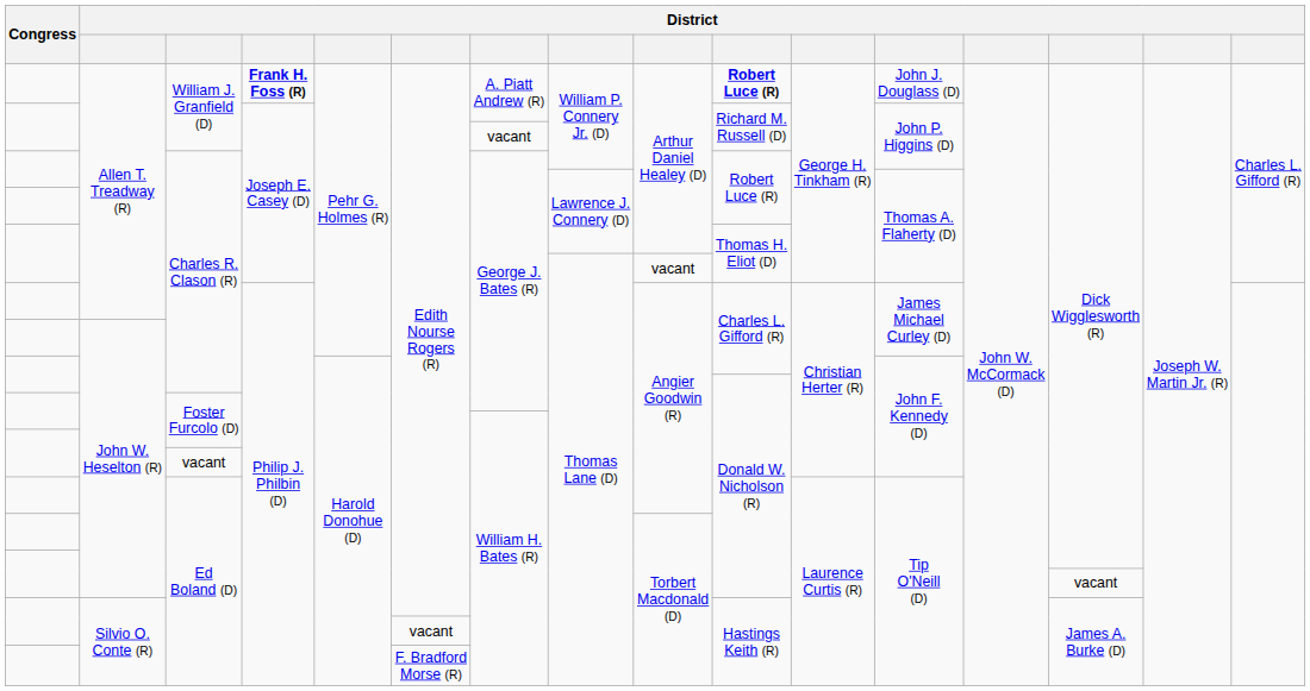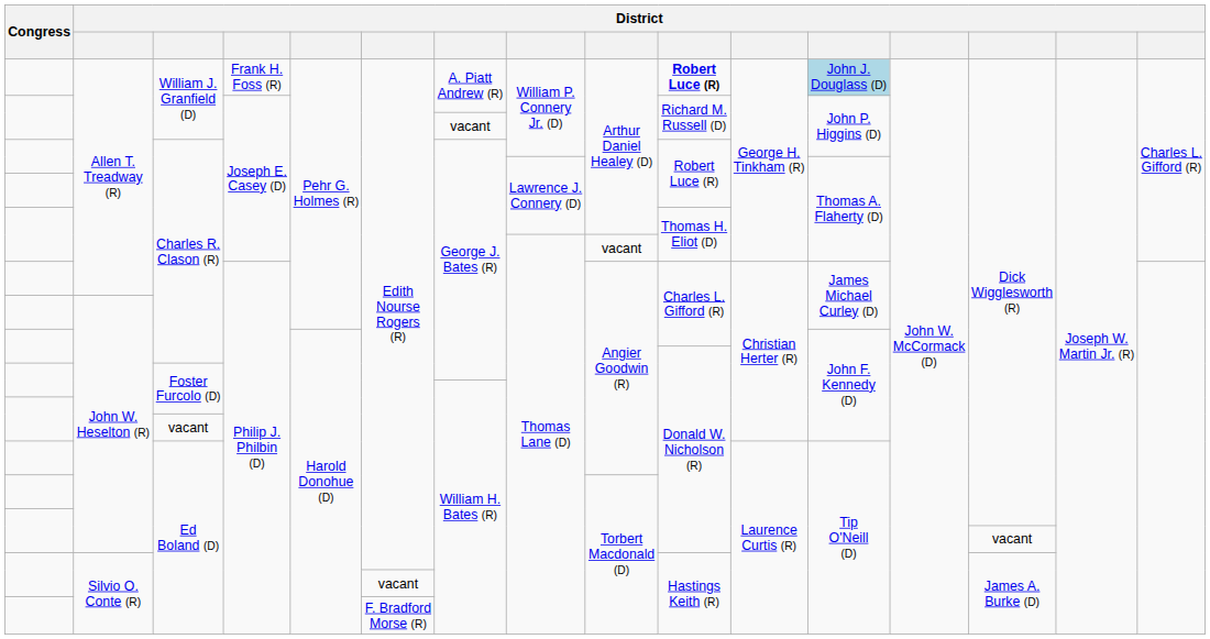row 3 | column 4: bold -> normal
row 3 | column 12: no background -> lightblue background
